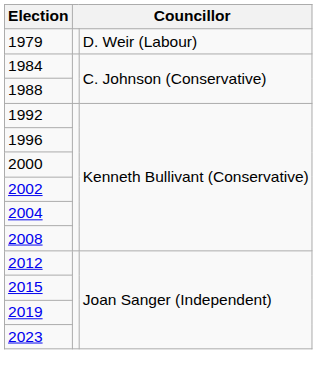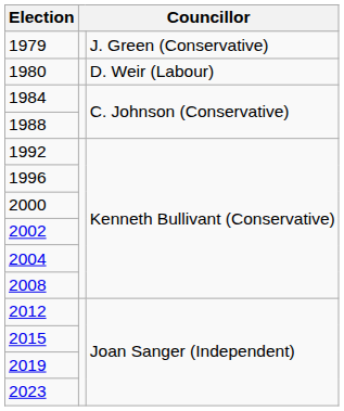1979 | column 3: D. Weir (Labour) -> J. Green (Conservative)
+ row: 1980 | D. Weir (Labour)
